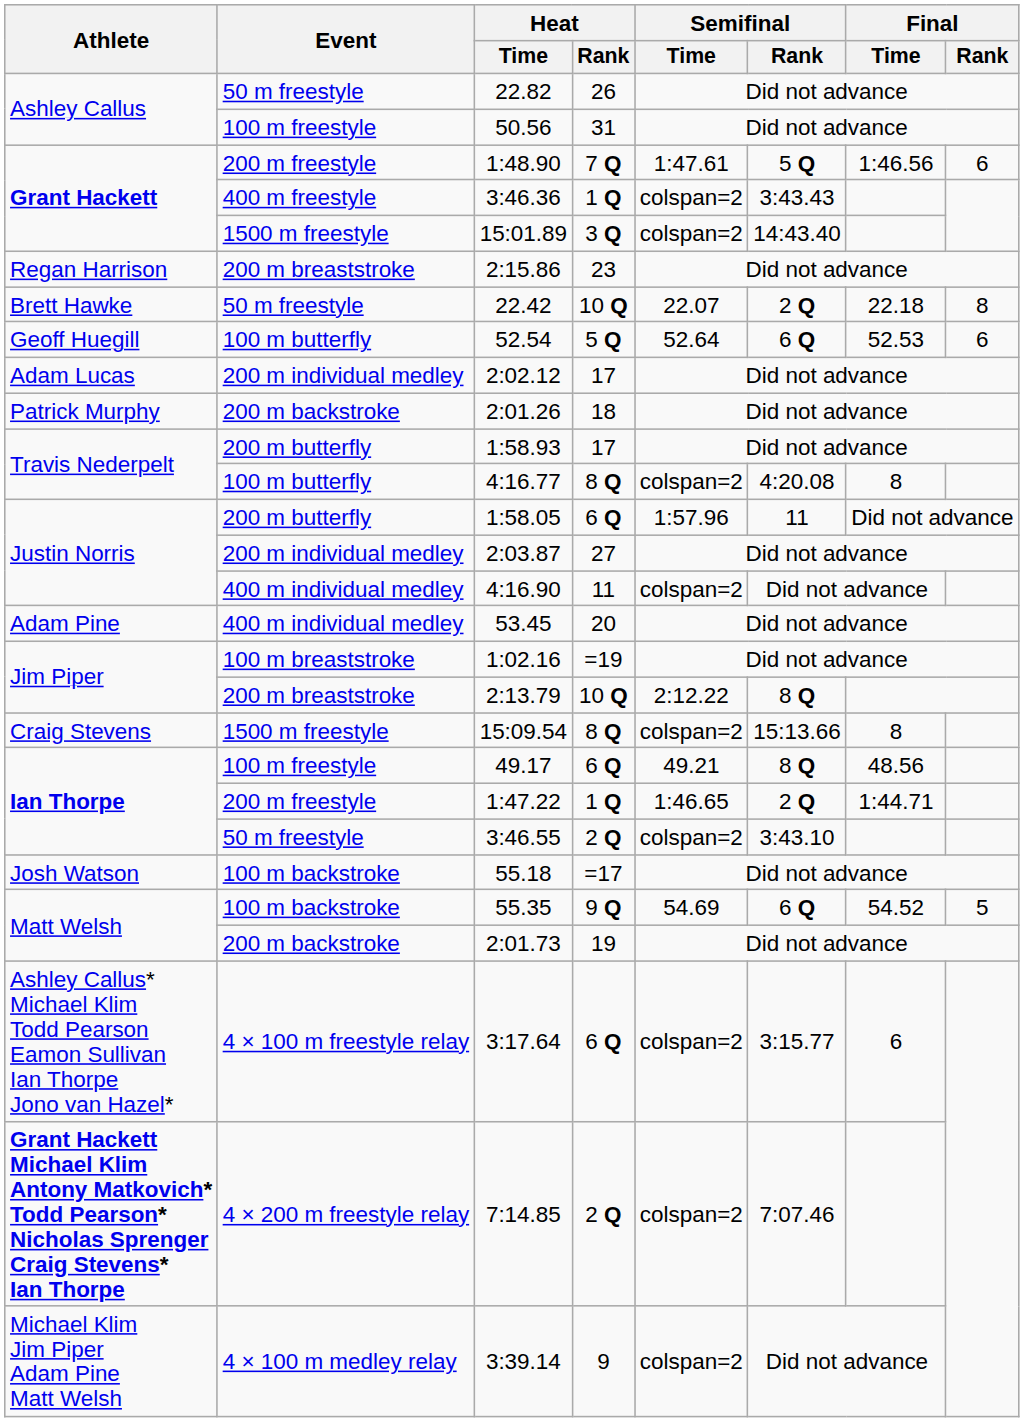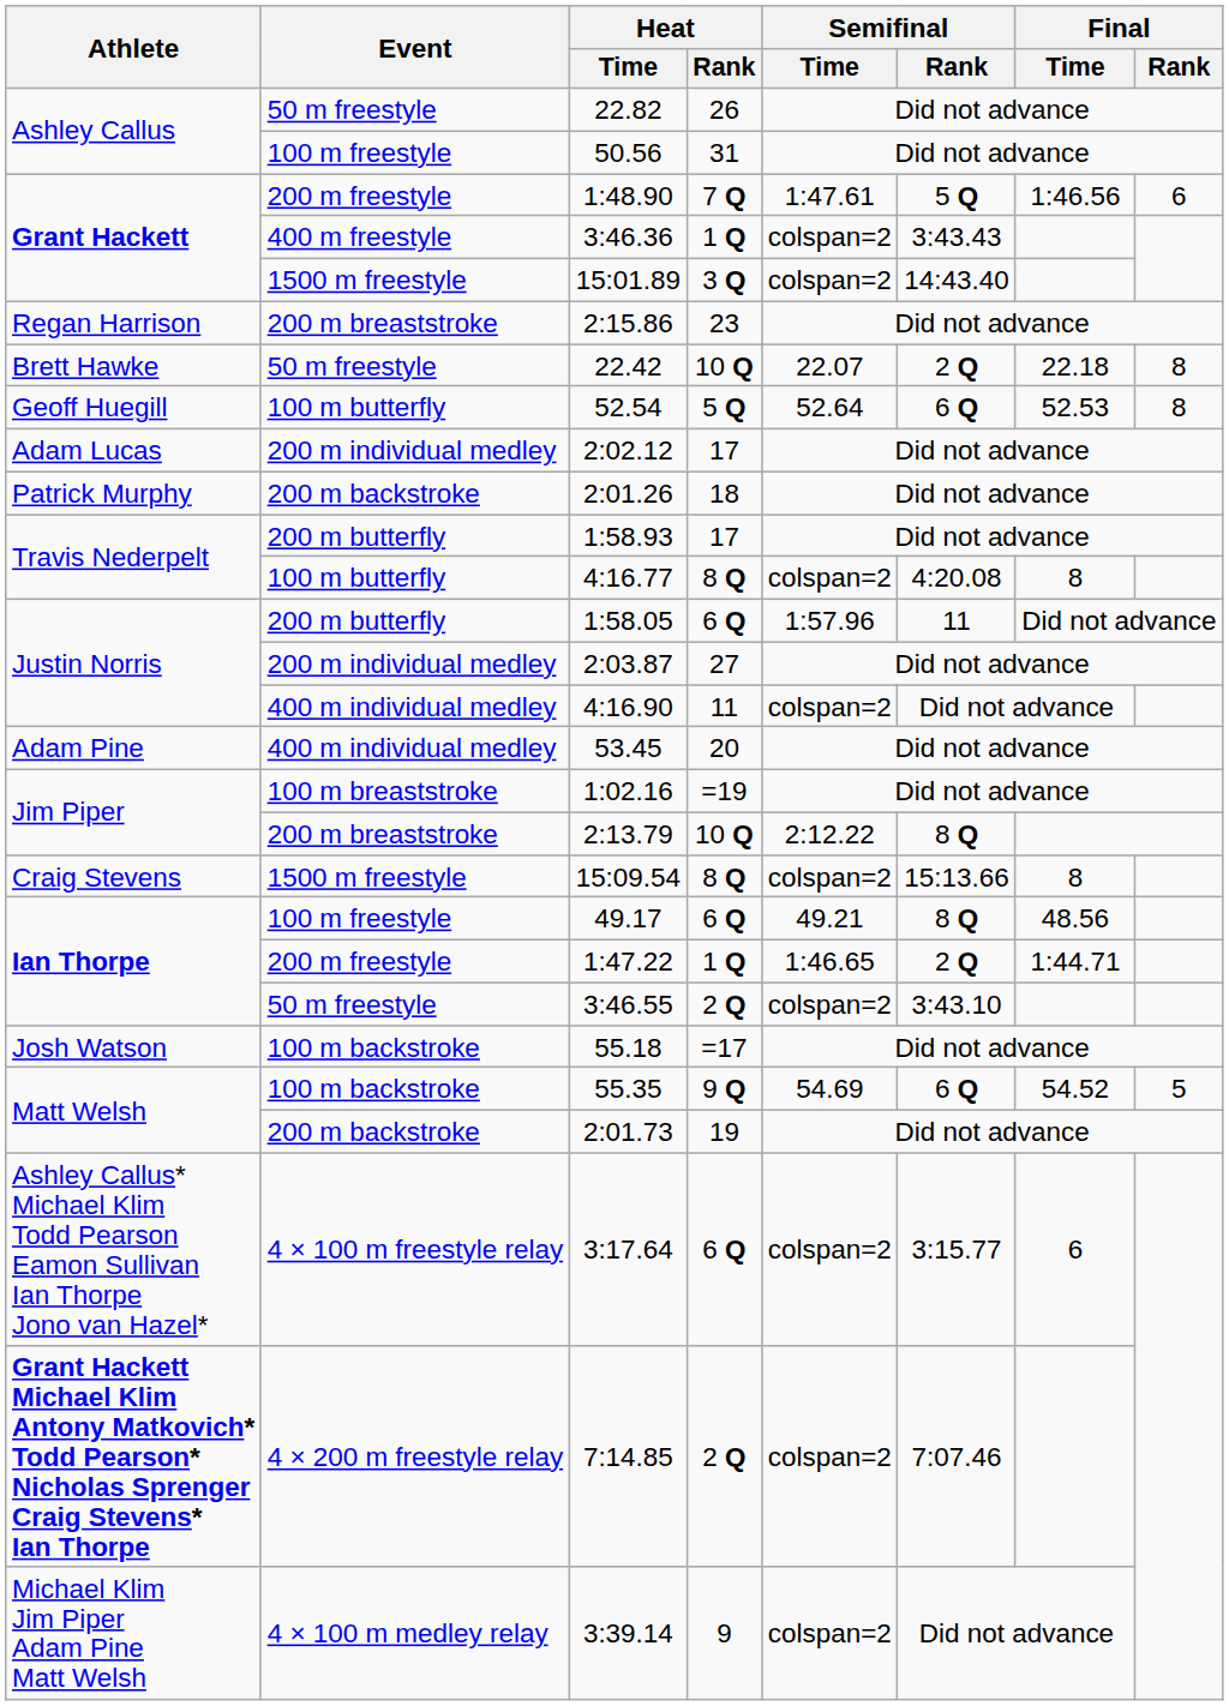52.54 | Final / Rank: 6 -> 8
